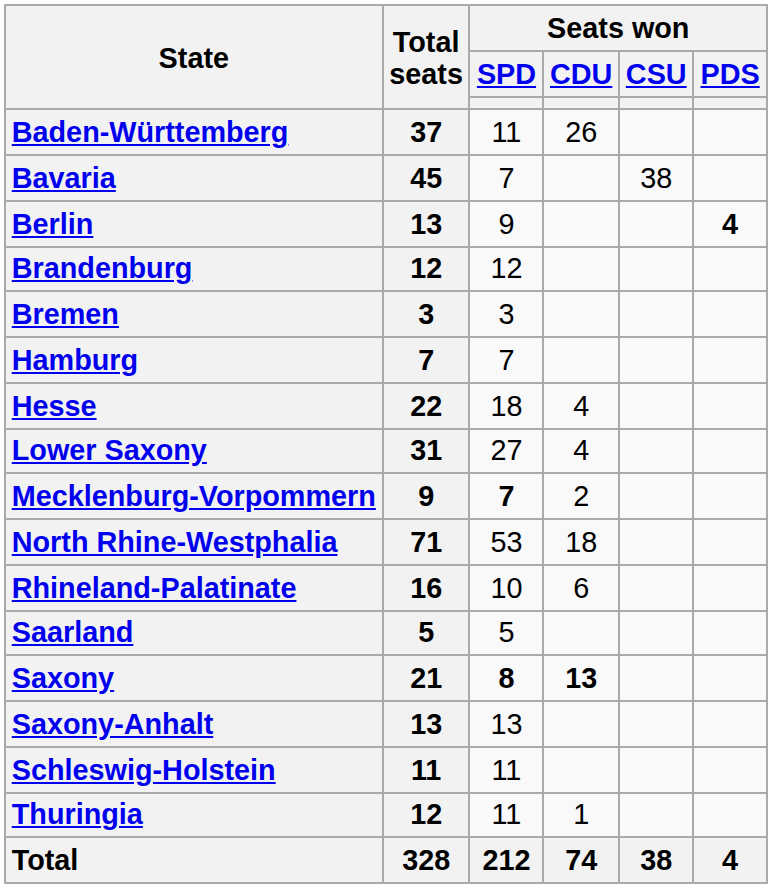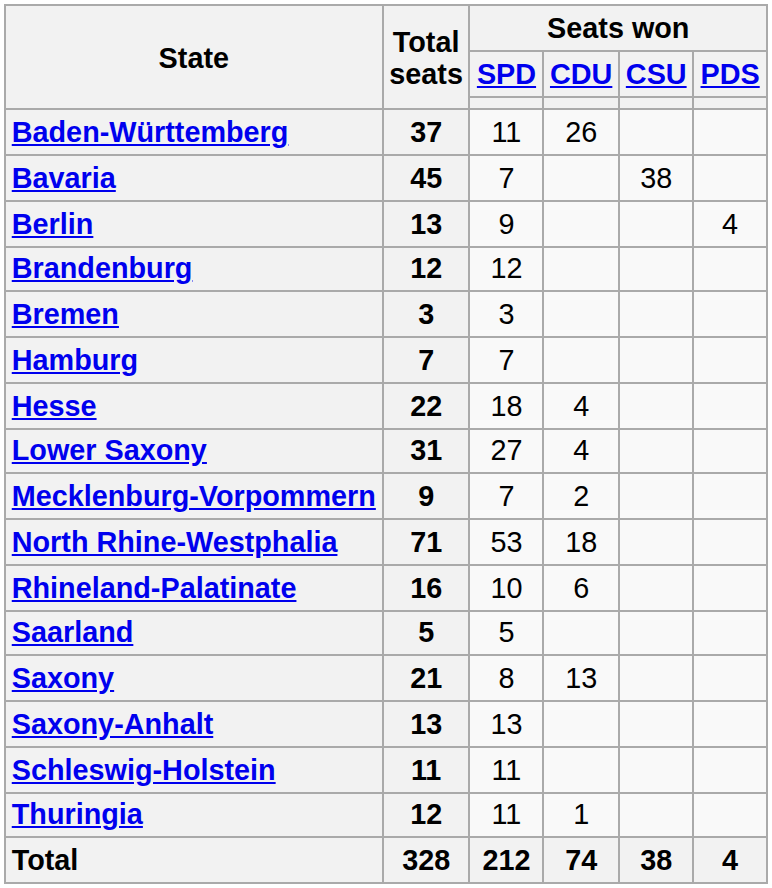Berlin | Seats won / PDS: bold -> normal
Mecklenburg-Vorpommern | Seats won / SPD: bold -> normal
Saxony | Seats won / SPD: bold -> normal
Saxony | Seats won / CDU: bold -> normal
